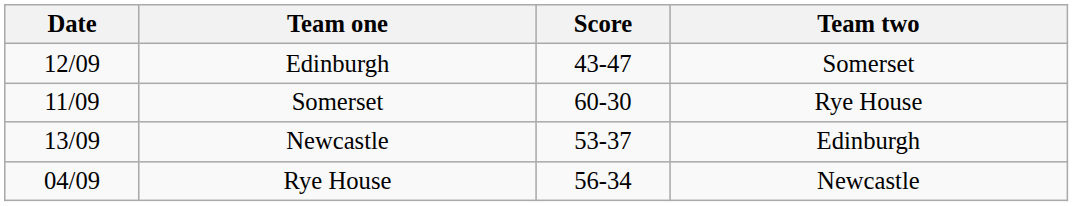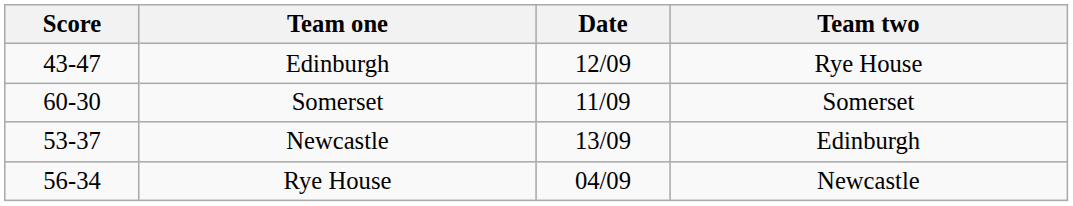columns swapped: Date <-> Score
row 2 | Team two: Somerset -> Rye House
row 3 | Team two: Rye House -> Somerset
